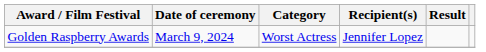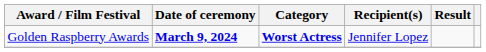Golden Raspberry Awards | Date of ceremony: normal -> bold
Golden Raspberry Awards | Category: normal -> bold
